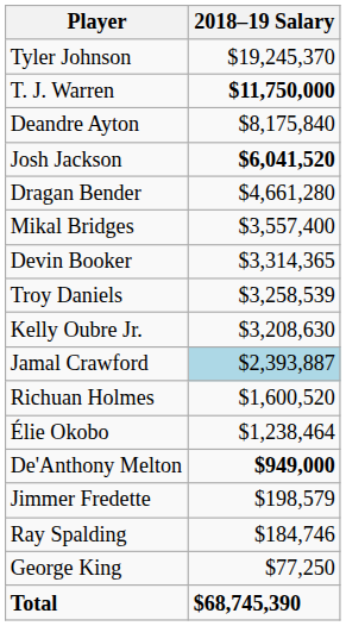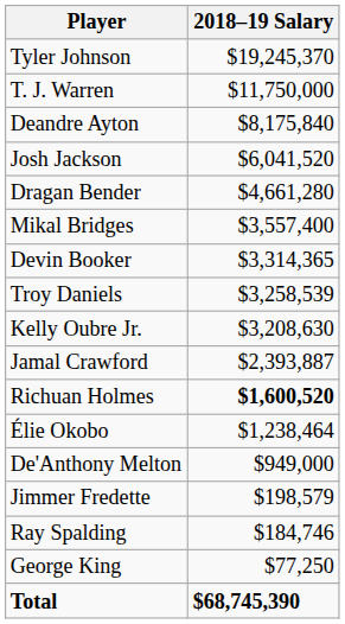T. J. Warren | 2018–19 Salary: bold -> normal
Josh Jackson | 2018–19 Salary: bold -> normal
Jamal Crawford | 2018–19 Salary: lightblue background -> no background
Richuan Holmes | 2018–19 Salary: normal -> bold
De'Anthony Melton | 2018–19 Salary: bold -> normal
